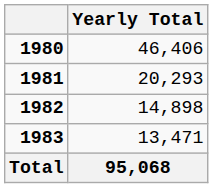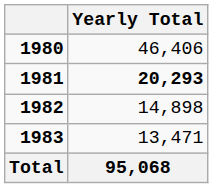1981 | Yearly Total: normal -> bold
